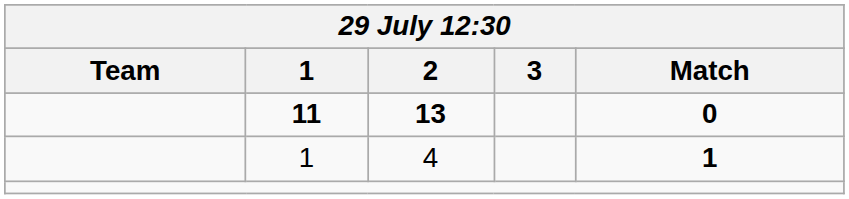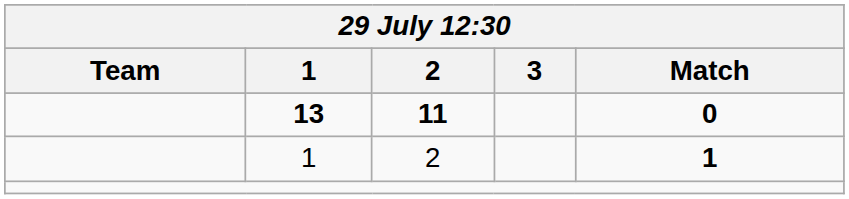row 3 | 1: 11 -> 13
row 3 | 2: 13 -> 11
row 4 | 2: 4 -> 2
